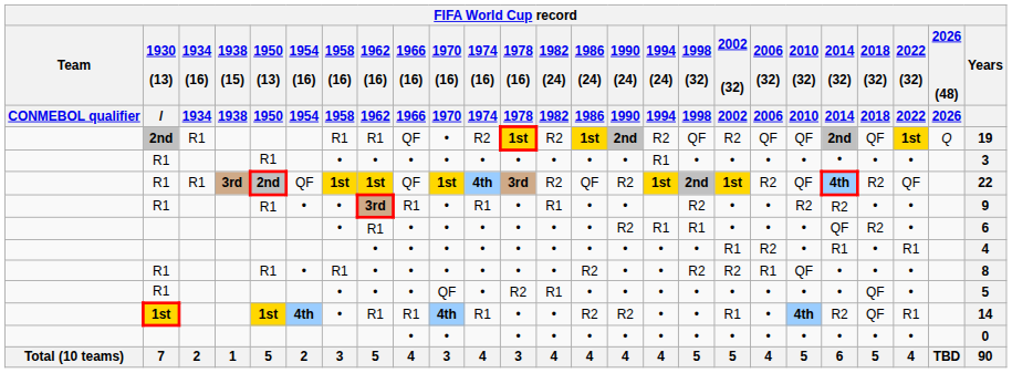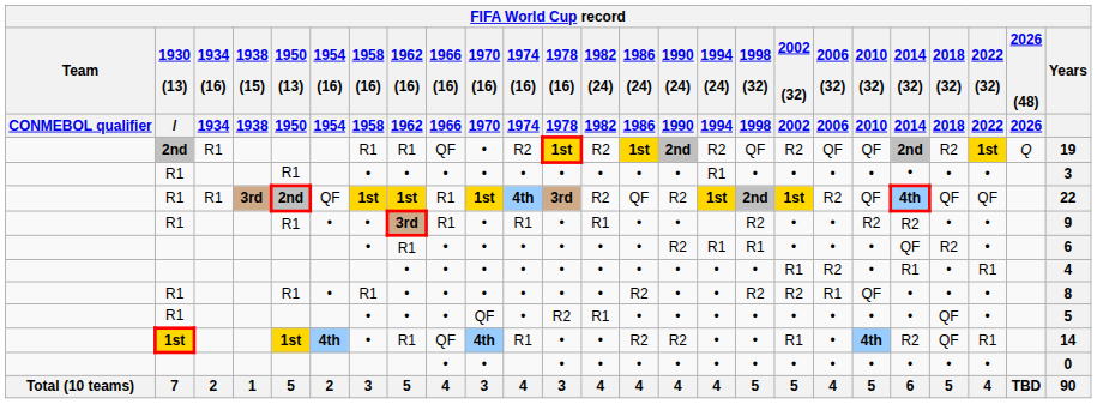row 4 | 2018 (32) / 2018: QF -> R2
row 6 | 1966 (16) / 1966: QF -> R1
row 6 | 2018 (32) / 2018: R2 -> QF
row 12 | 1966 (16) / 1966: R1 -> QF
